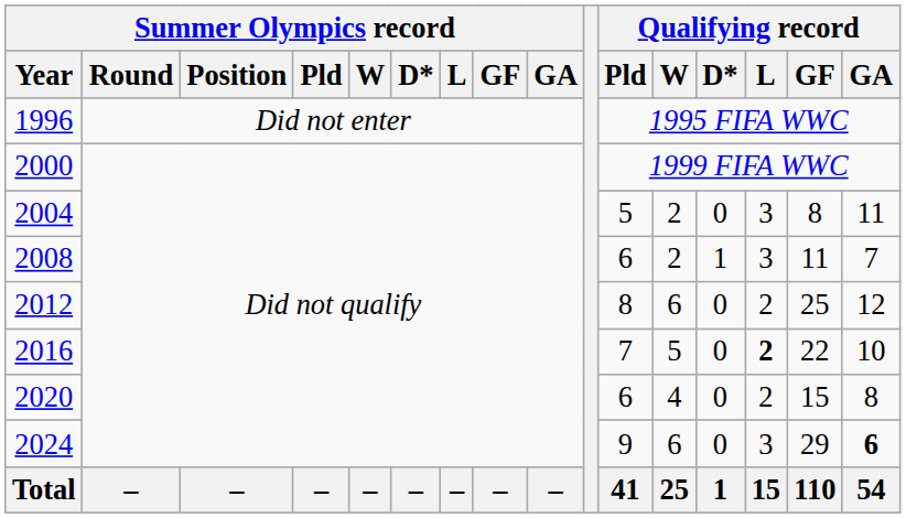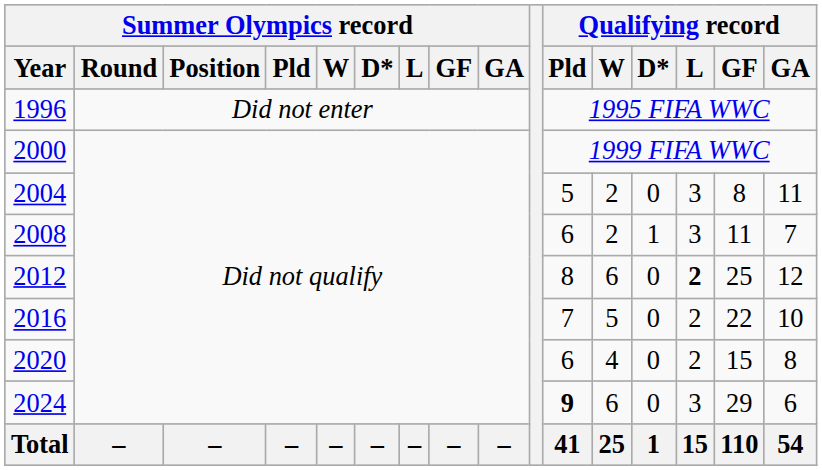2012 | Qualifying record / L: normal -> bold
2016 | Qualifying record / L: bold -> normal
2024 | Qualifying record / Pld: normal -> bold
2024 | Qualifying record / GA: bold -> normal
